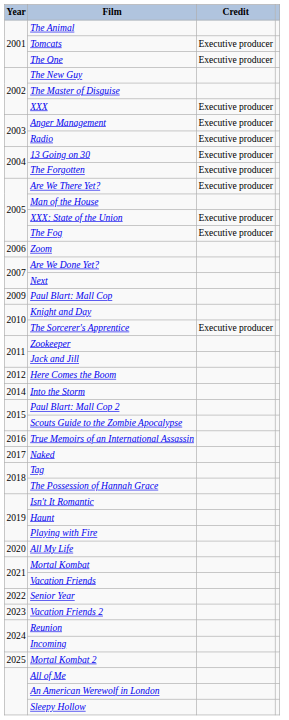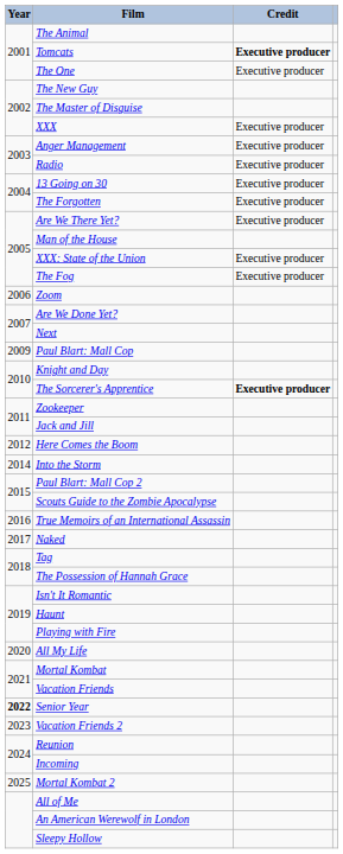Tomcats | Credit: normal -> bold
The Sorcerer's Apprentice | Credit: normal -> bold
Senior Year | Year: normal -> bold
